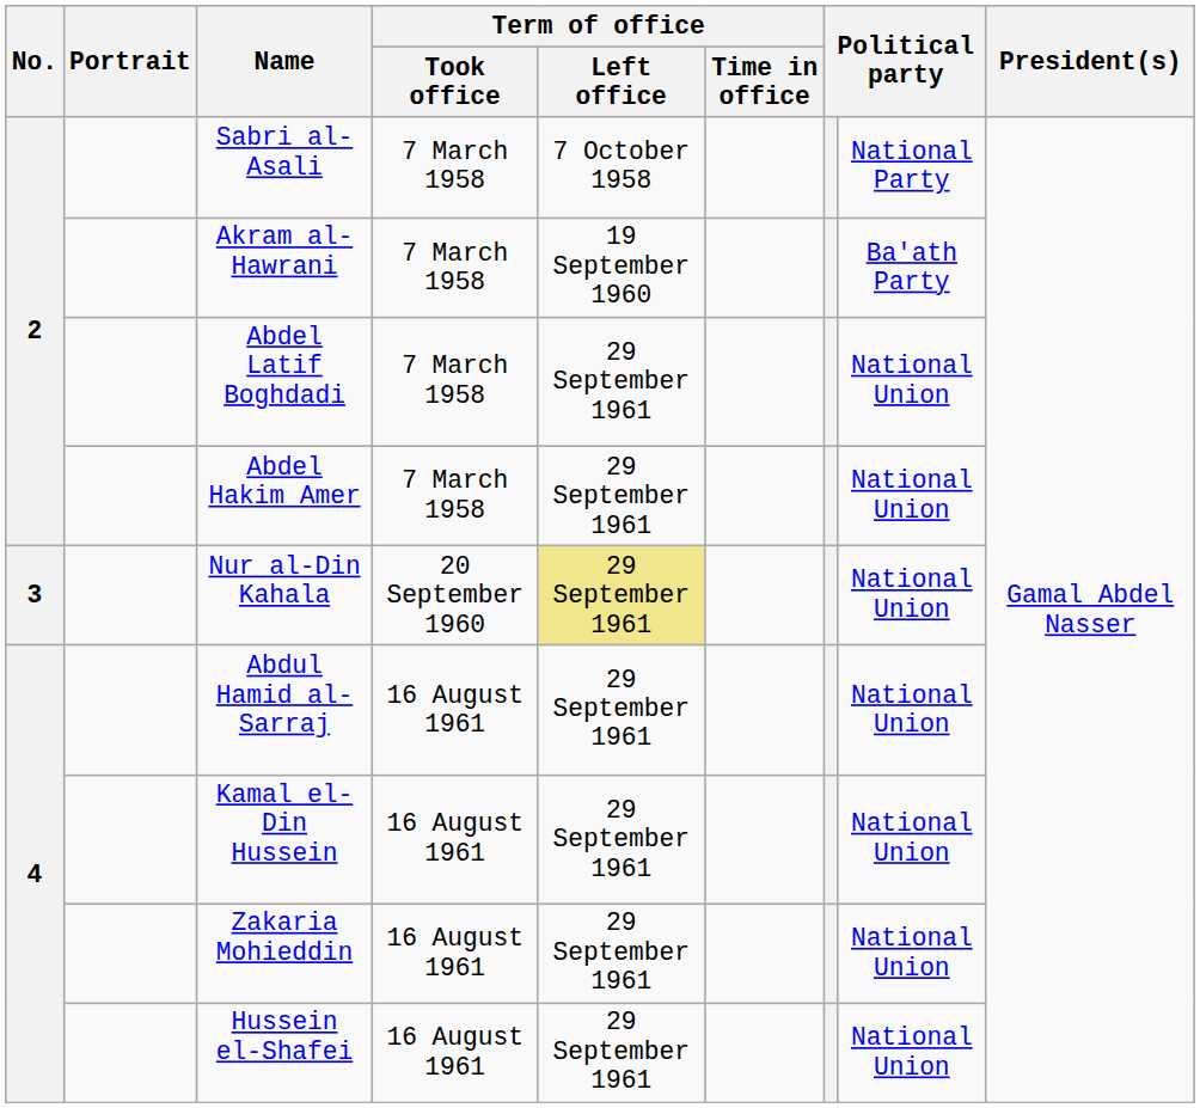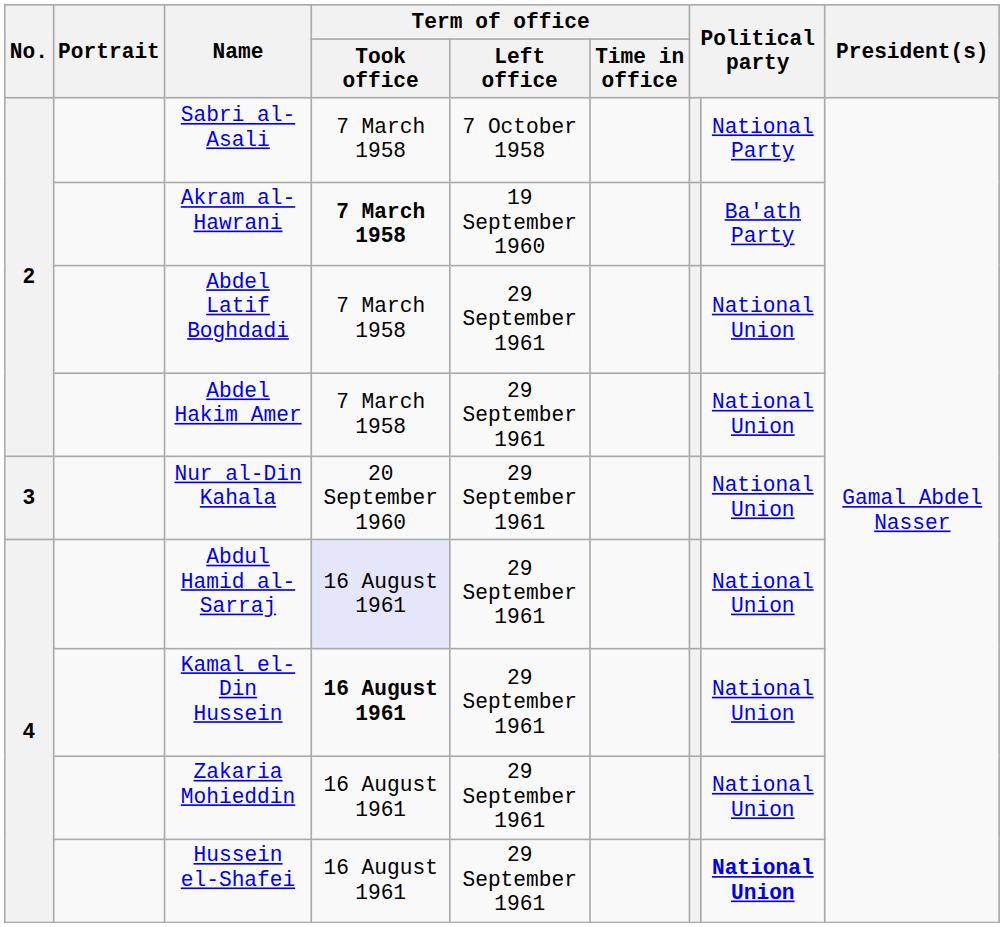Akram al-Hawrani | Term of office / Took office: normal -> bold
Nur al-Din Kahala | Term of office / Left office: khaki background -> no background
Abdul Hamid al-Sarraj | Term of office / Took office: no background -> lavender background
Kamal el-Din Hussein | Term of office / Took office: normal -> bold
Hussein el-Shafei | column 8: normal -> bold
